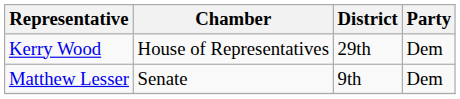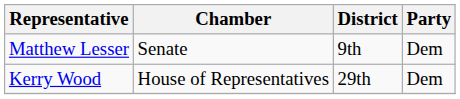rows swapped: Matthew Lesser <-> Kerry Wood
